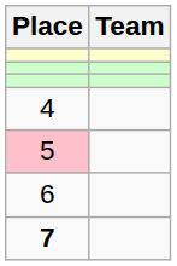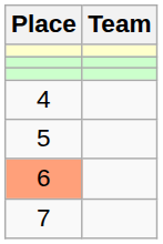row 6 | Place: pink background -> no background
row 7 | Place: no background -> lightsalmon background
row 8 | Place: bold -> normal
